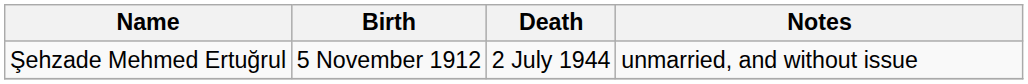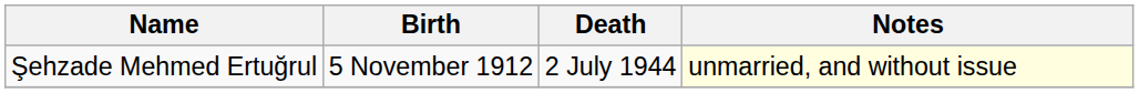Şehzade Mehmed Ertuğrul | Notes: no background -> lightyellow background
